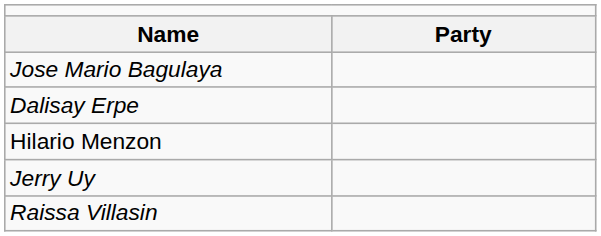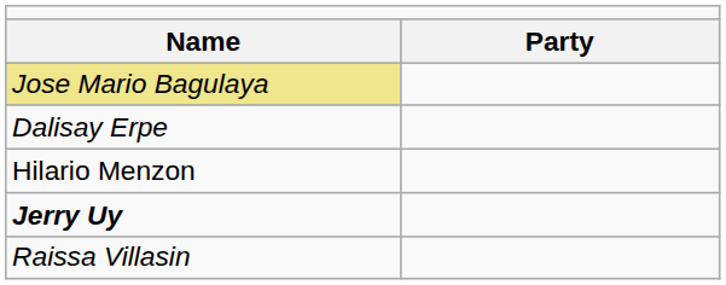Jose Mario Bagulaya | column 1: no background -> khaki background
Jerry Uy | column 1: normal -> bold
